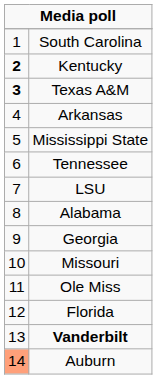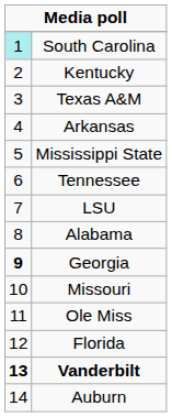South Carolina | column 1: no background -> paleturquoise background
Kentucky | column 1: bold -> normal
Texas A&M | column 1: bold -> normal
Georgia | column 1: normal -> bold
Vanderbilt | column 1: normal -> bold
Auburn | column 1: lightsalmon background -> no background
